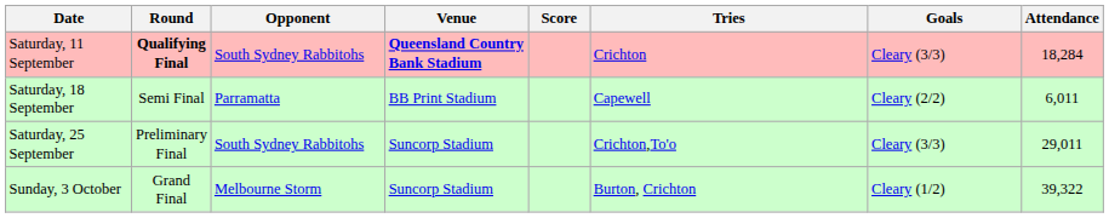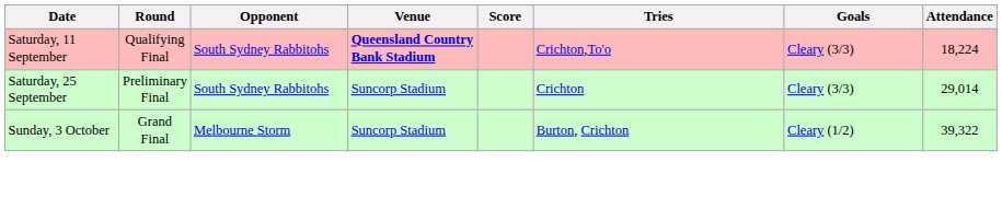Saturday, 11 September | Round: bold -> normal
Saturday, 11 September | Tries: Crichton -> Crichton,To'o
Saturday, 11 September | Attendance: 18,284 -> 18,224
- row: Saturday, 18 September | Semi Final | Parramatta | BB Print Stadium | Capewell | Cleary (2/2) | 6,011
Saturday, 25 September | Tries: Crichton,To'o -> Crichton
Saturday, 25 September | Attendance: 29,011 -> 29,014
